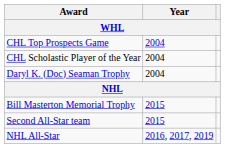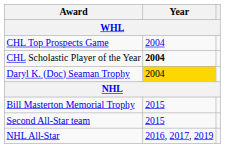CHL Scholastic Player of the Year | Year: normal -> bold
Daryl K. (Doc) Seaman Trophy | Year: no background -> gold background
